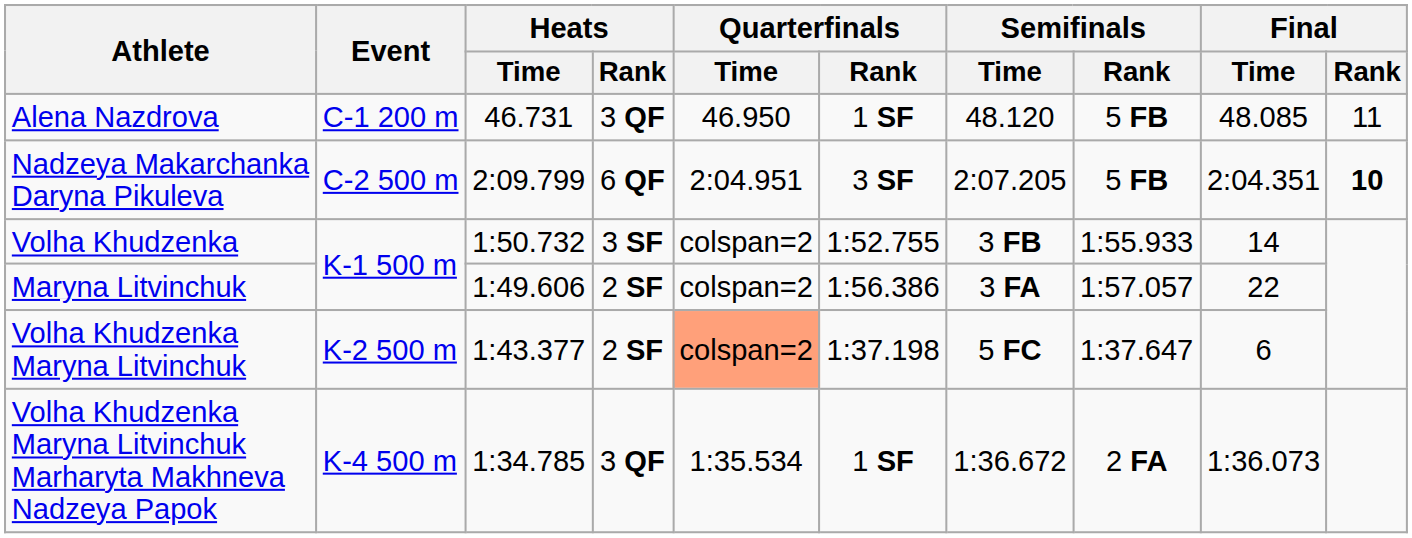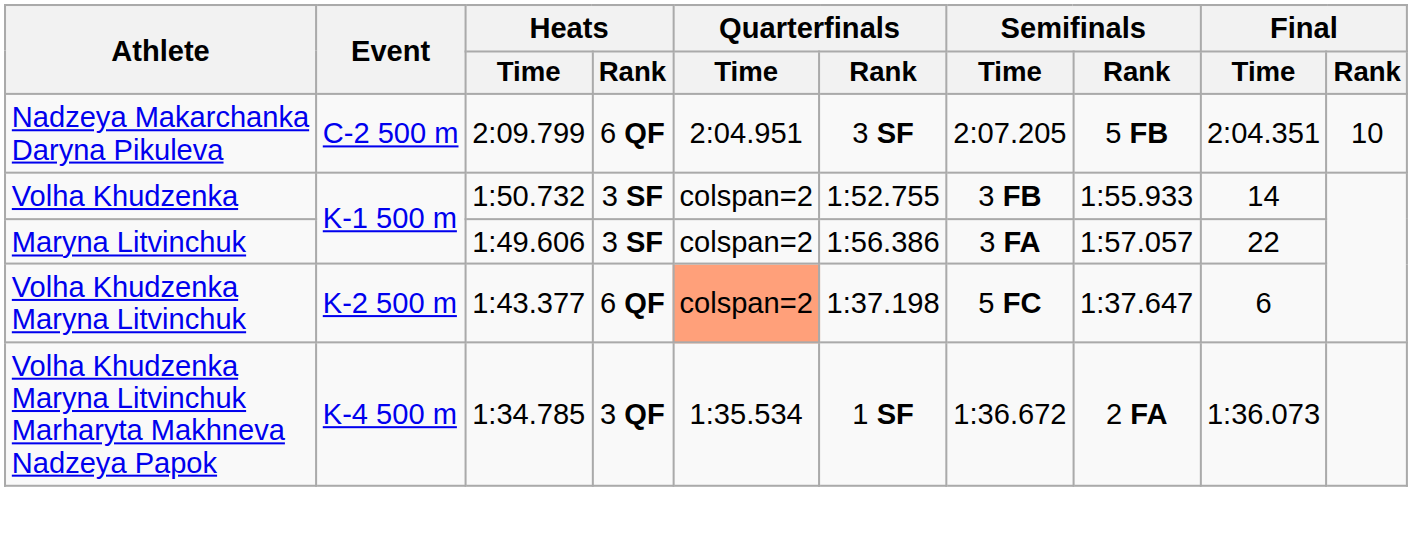- row: Alena Nazdrova | C-1 200 m | 46.731 | 3 QF | 46.950 | 1 SF | 48.120 | 5 FB | 48.085 | 11
Nadzeya Makarchanka Daryna Pikuleva | Final / Rank: bold -> normal
Maryna Litvinchuk | Heats / Rank: 2 SF -> 3 SF
Volha Khudzenka Maryna Litvinchuk | Heats / Rank: 2 SF -> 6 QF
